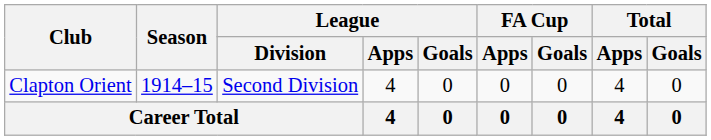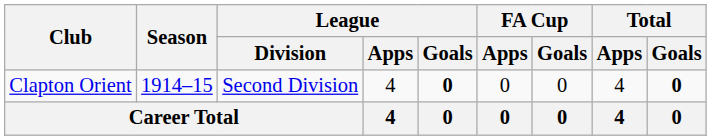Clapton Orient | League / Goals: normal -> bold
Clapton Orient | Total / Goals: normal -> bold
